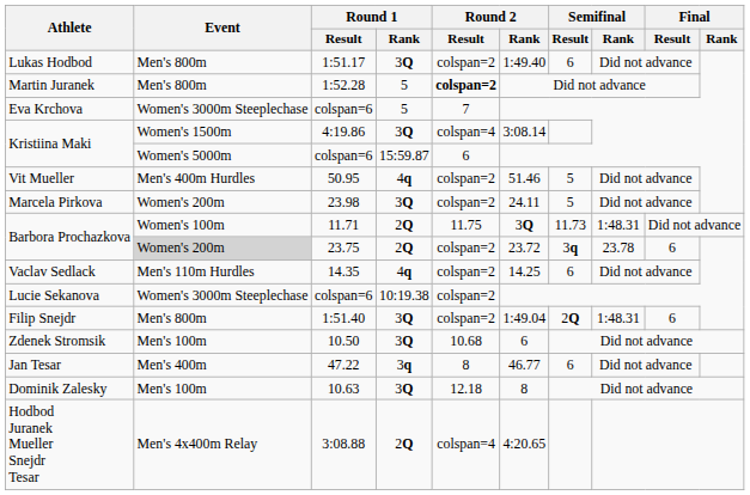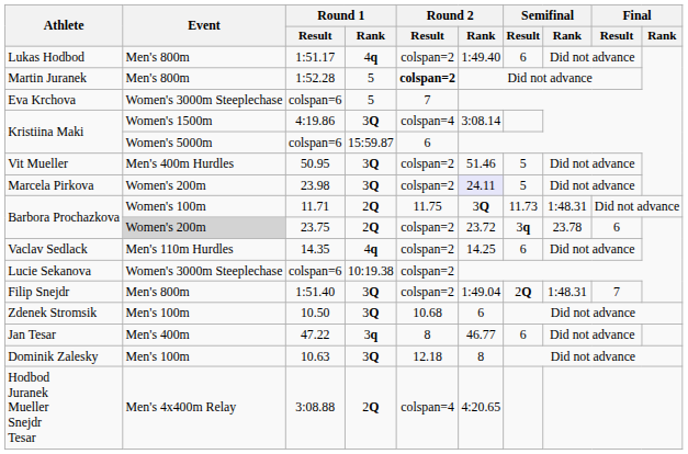Lukas Hodbod | Round 1 / Rank: 3Q -> 4q
Vit Mueller | Round 1 / Rank: 4q -> 3Q
Marcela Pirkova | Round 2 / Rank: no background -> lavender background
Filip Snejdr | Final / Result: 6 -> 7
